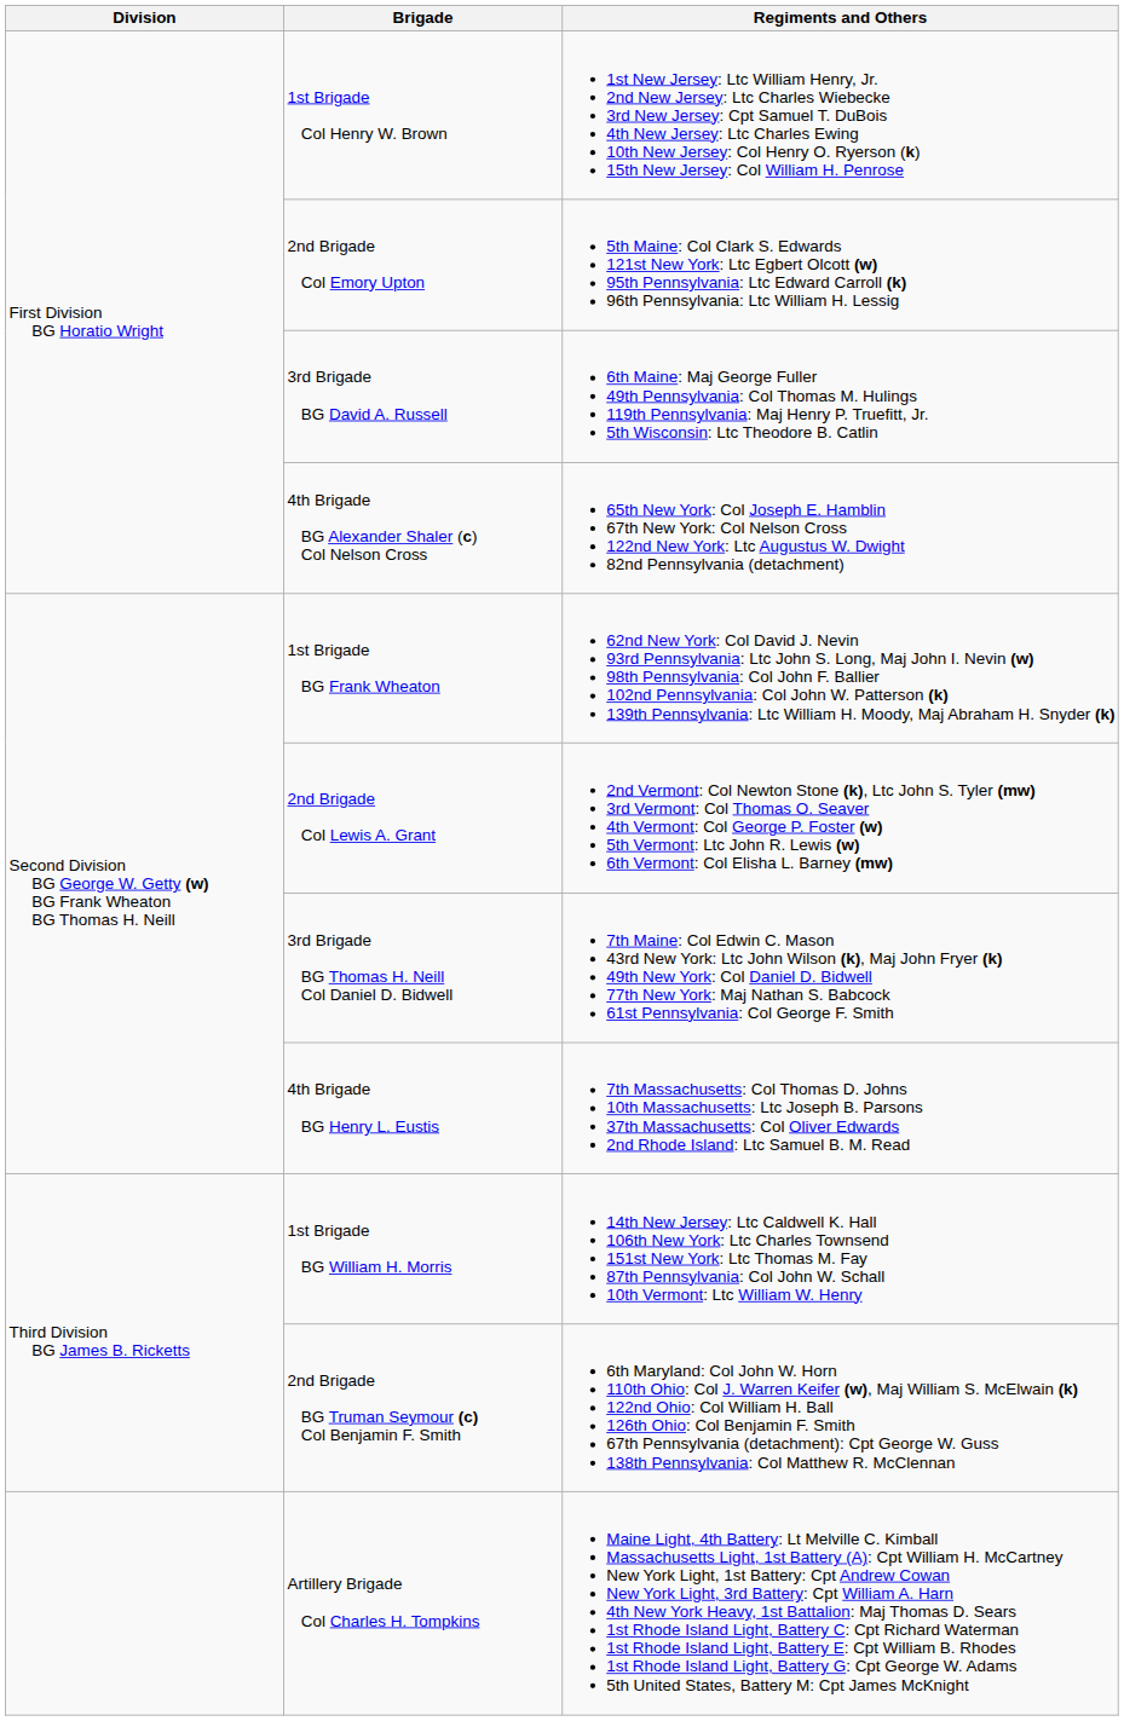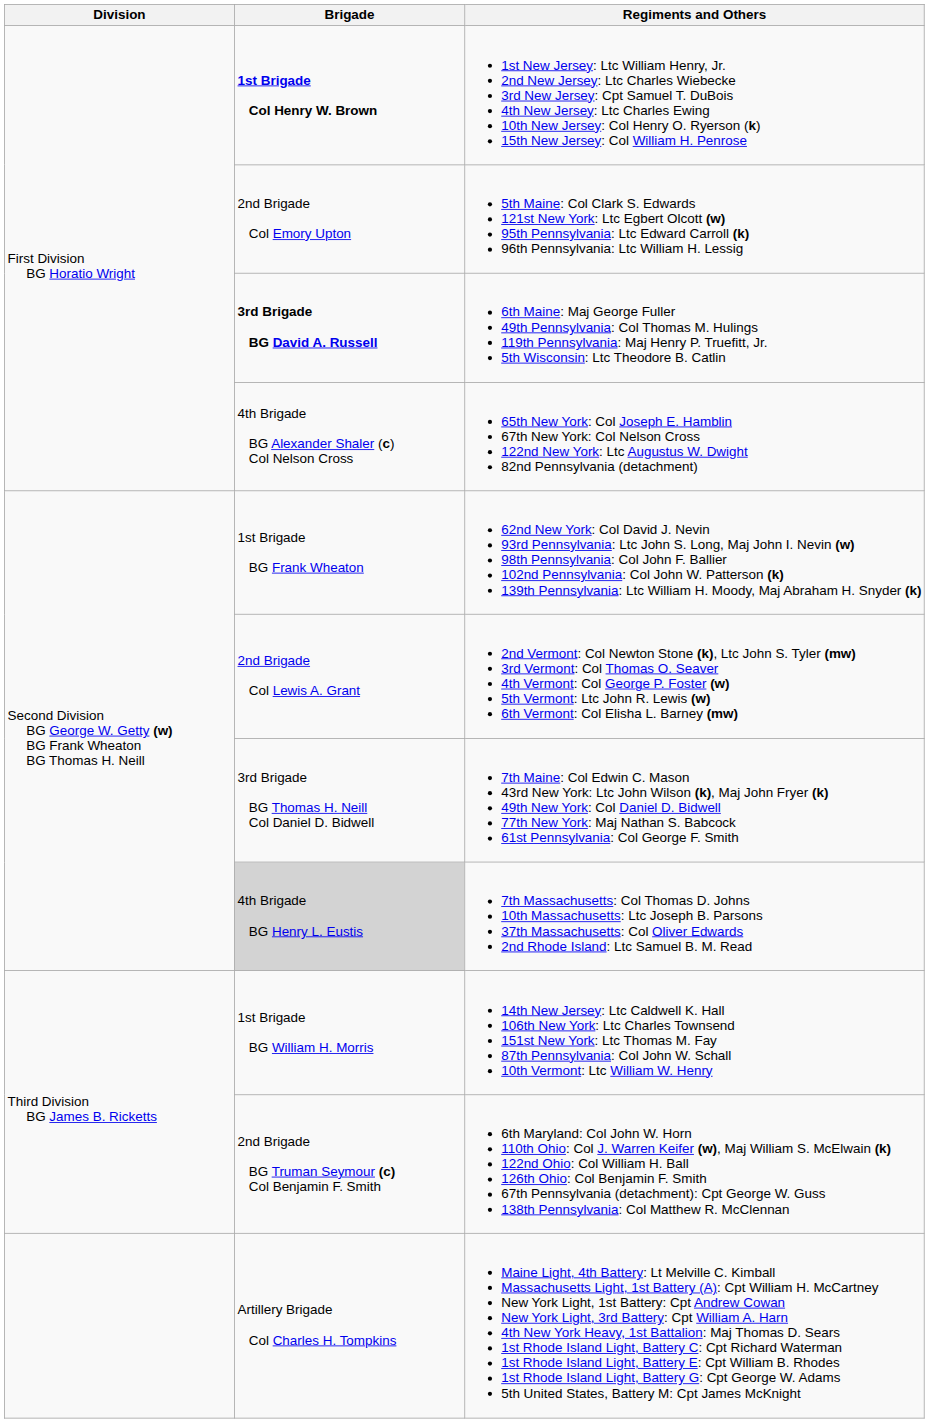1st Brigade Col Henry W. Brown | Brigade: normal -> bold
3rd Brigade BG David A. Russell | Brigade: normal -> bold
4th Brigade BG Henry L. Eustis | Brigade: no background -> lightgrey background
